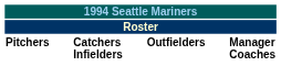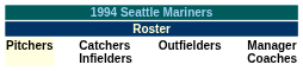Pitchers | column 1: no background -> lightyellow background
